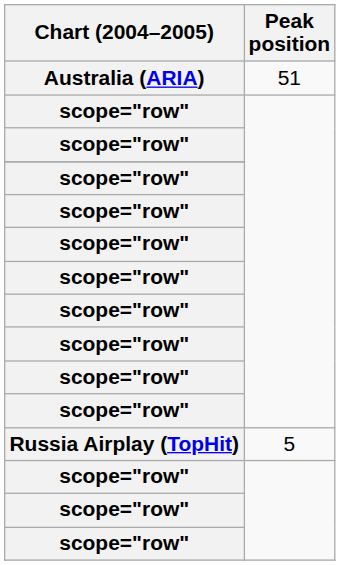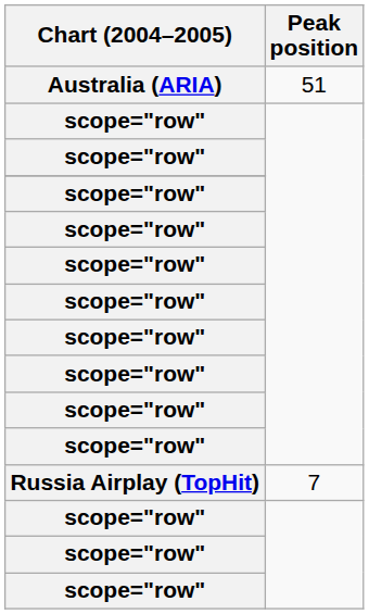Russia Airplay (TopHit) | Peak position: 5 -> 7
